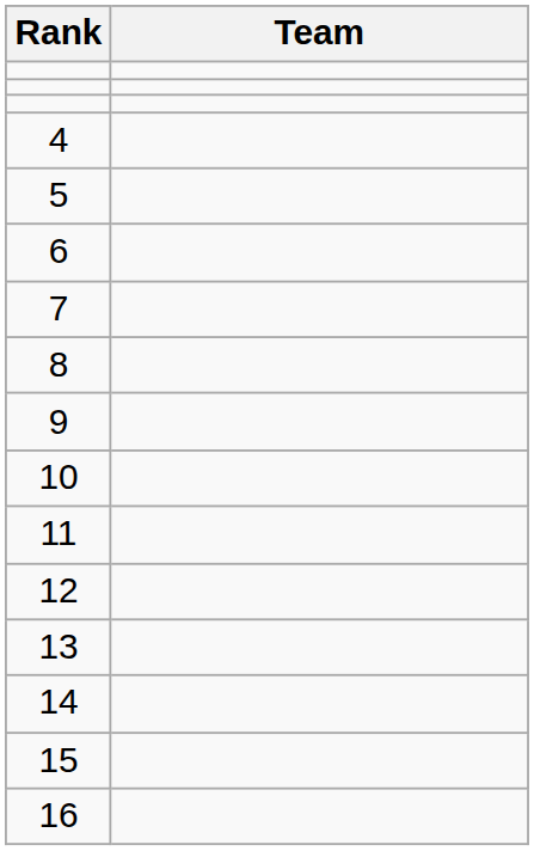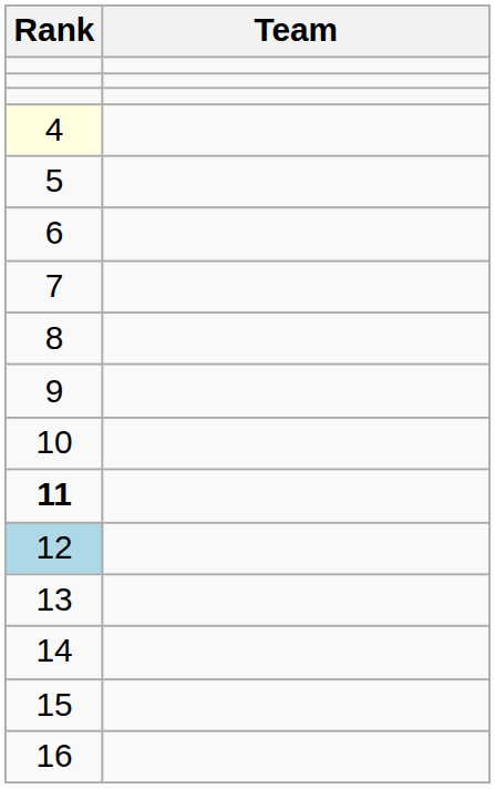row 5 | Rank: no background -> lightyellow background
row 12 | Rank: normal -> bold
row 13 | Rank: no background -> lightblue background
